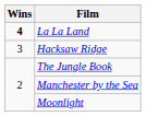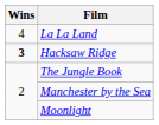La La Land | Wins: bold -> normal
Hacksaw Ridge | Wins: normal -> bold
